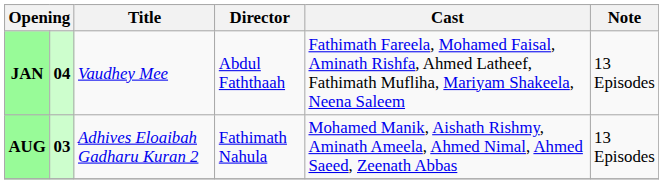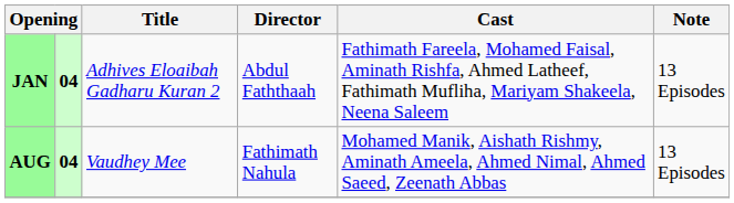JAN | Title: Vaudhey Mee -> Adhives Eloaibah Gadharu Kuran 2
AUG | column 2: 03 -> 04
AUG | Title: Adhives Eloaibah Gadharu Kuran 2 -> Vaudhey Mee
